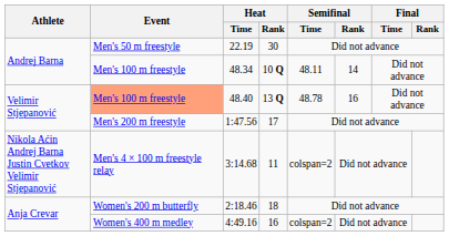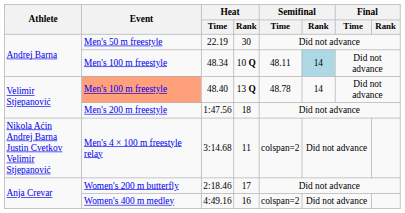48.34 | Semifinal / Rank: no background -> lightblue background
48.40 | Semifinal / Rank: 16 -> 14
1:47.56 | Heat / Rank: 17 -> 18
2:18.46 | Heat / Rank: 18 -> 17
